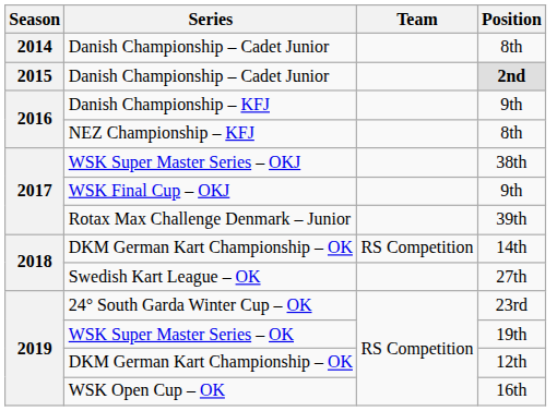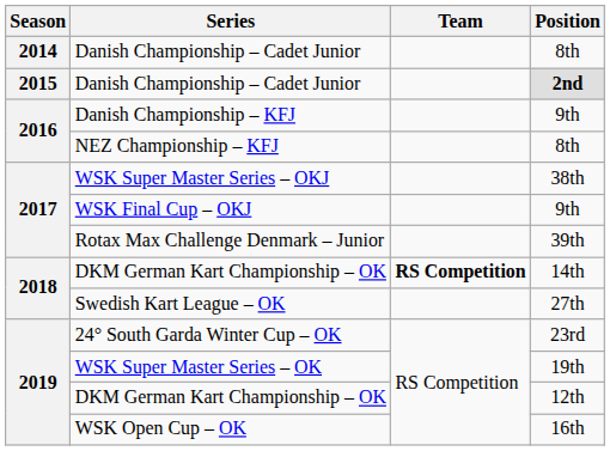DKM German Kart Championship – OK / 14th | Team: normal -> bold
